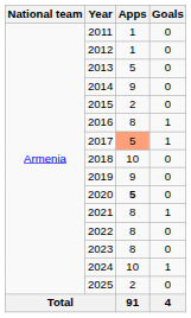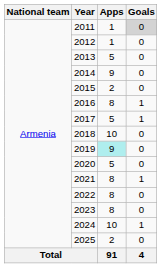2011 | Goals: no background -> lightgrey background
2017 | Apps: lightsalmon background -> no background
2019 | Apps: no background -> paleturquoise background
2020 | Apps: bold -> normal
